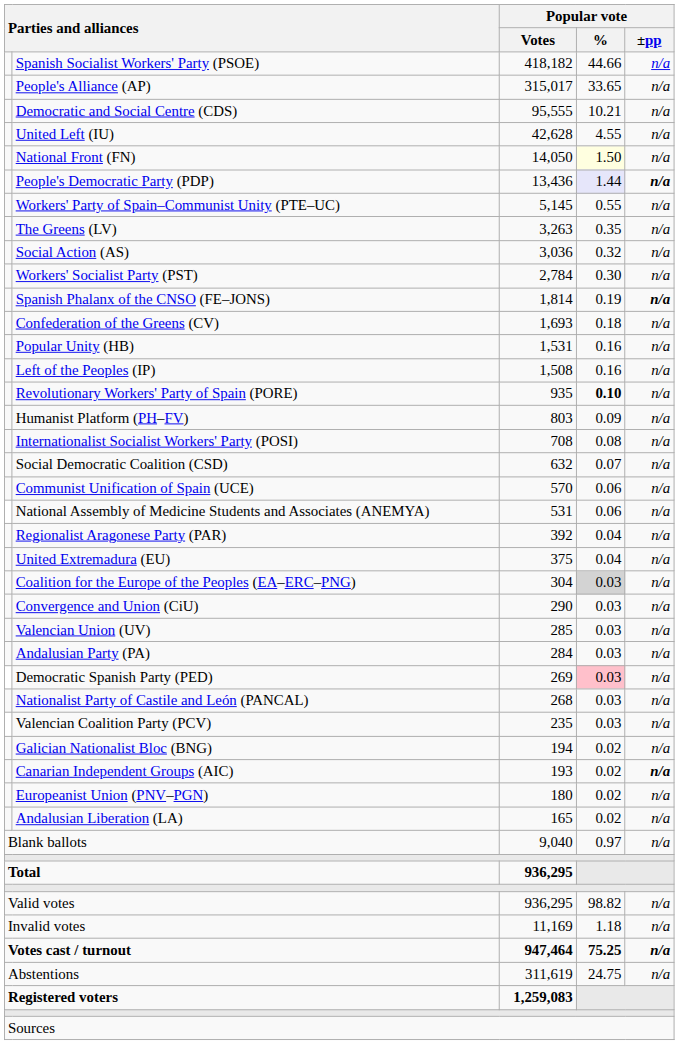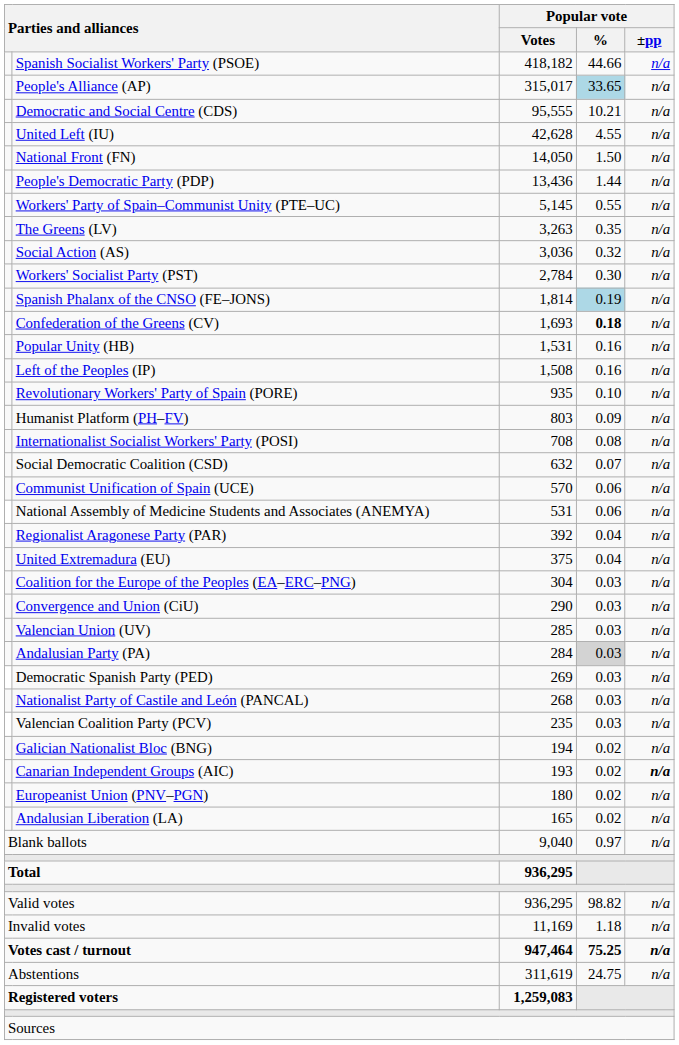People's Alliance (AP) | Popular vote / %: no background -> lightblue background
National Front (FN) | Popular vote / %: lightyellow background -> no background
People's Democratic Party (PDP) | Popular vote / %: lavender background -> no background
People's Democratic Party (PDP) | Popular vote / ±pp: bold -> normal
Spanish Phalanx of the CNSO (FE–JONS) | Popular vote / %: no background -> lightblue background
Spanish Phalanx of the CNSO (FE–JONS) | Popular vote / ±pp: bold -> normal
Confederation of the Greens (CV) | Popular vote / %: normal -> bold
Revolutionary Workers' Party of Spain (PORE) | Popular vote / %: bold -> normal
Coalition for the Europe of the Peoples (EA–ERC–PNG) | Popular vote / %: lightgrey background -> no background
Andalusian Party (PA) | Popular vote / %: no background -> lightgrey background
Democratic Spanish Party (PED) | Popular vote / %: pink background -> no background
